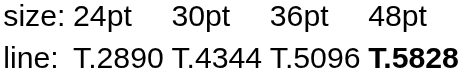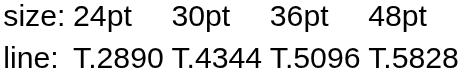line: | column 5: bold -> normal
